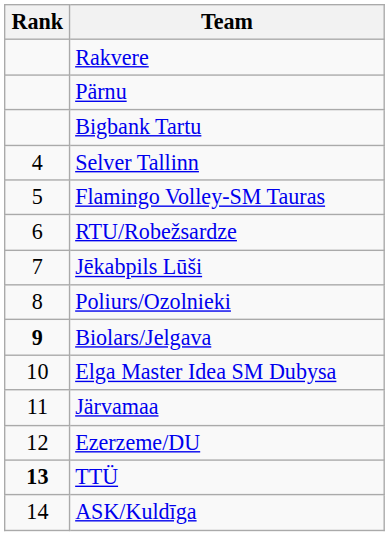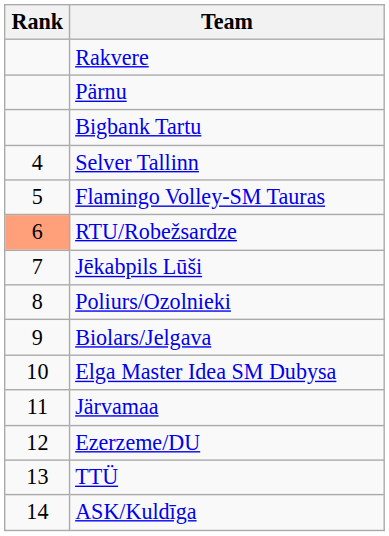RTU/Robežsardze | Rank: no background -> lightsalmon background
Biolars/Jelgava | Rank: bold -> normal
TTÜ | Rank: bold -> normal
